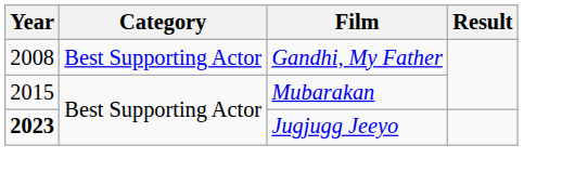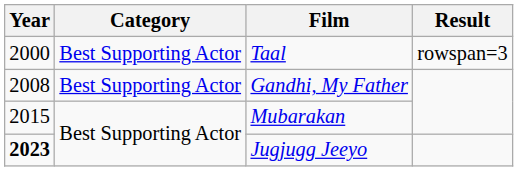+ row: 2000 | Best Supporting Actor | Taal | rowspan=3
